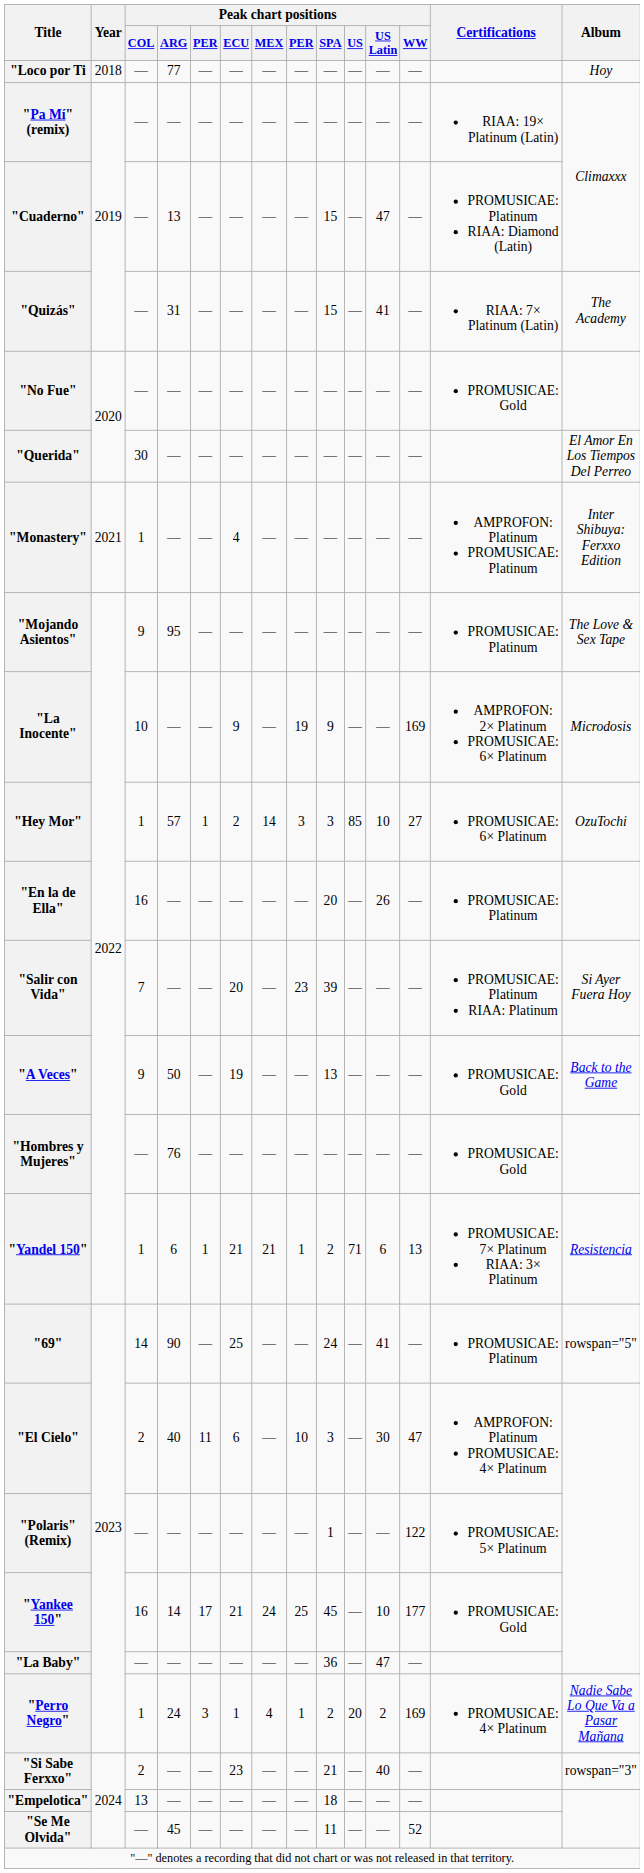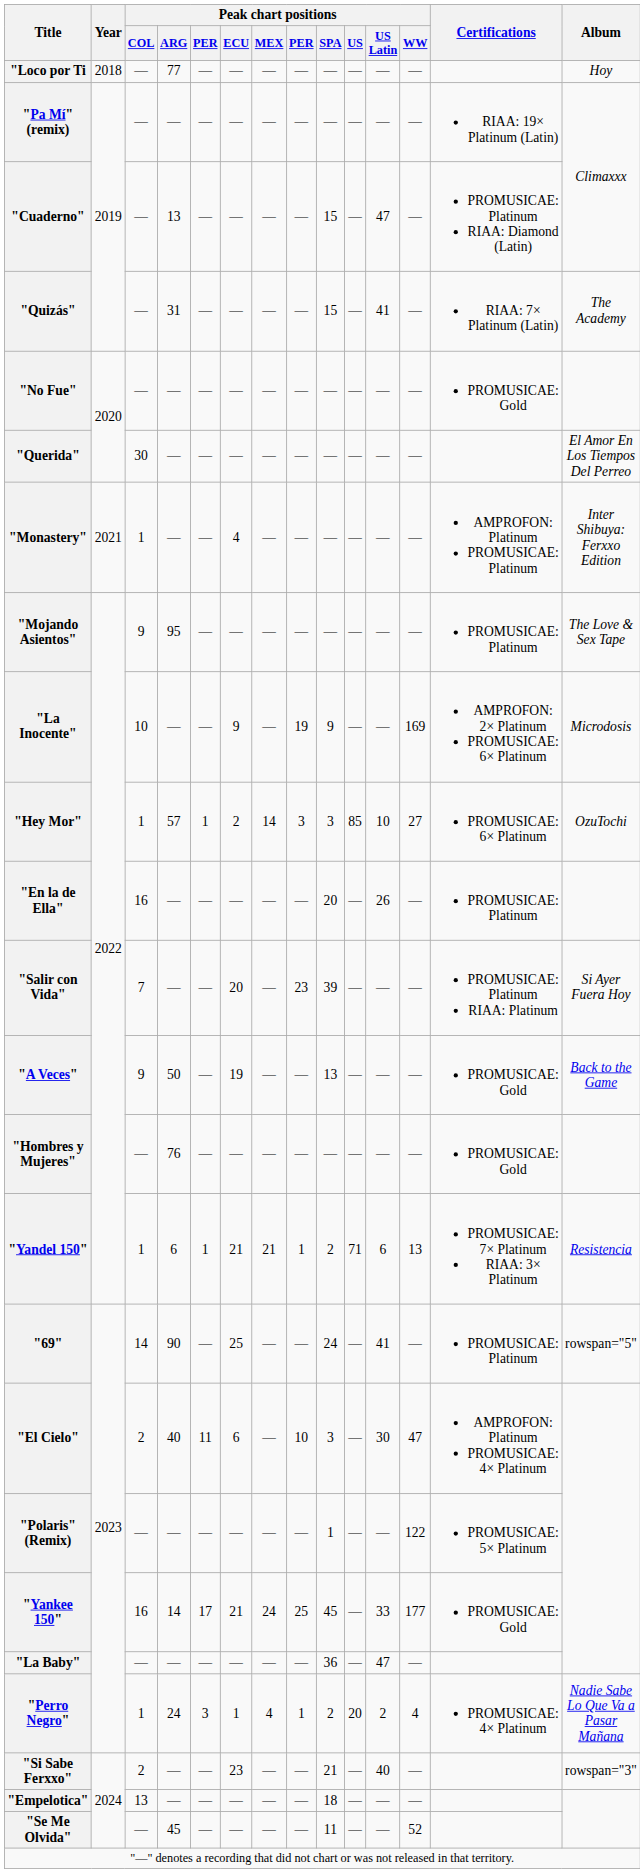"Yankee 150" | Peak chart positions / US Latin: 10 -> 33
"Perro Negro" | Peak chart positions / WW: 169 -> 4
